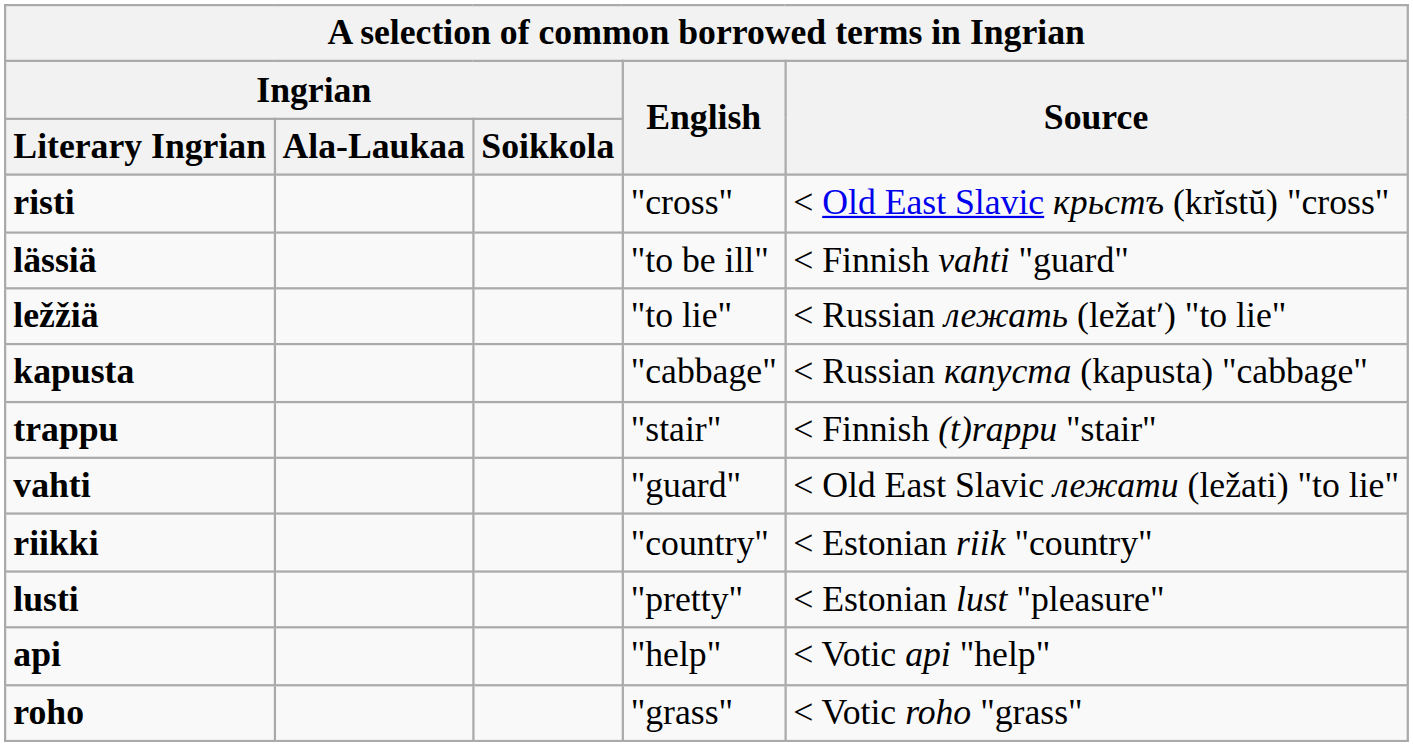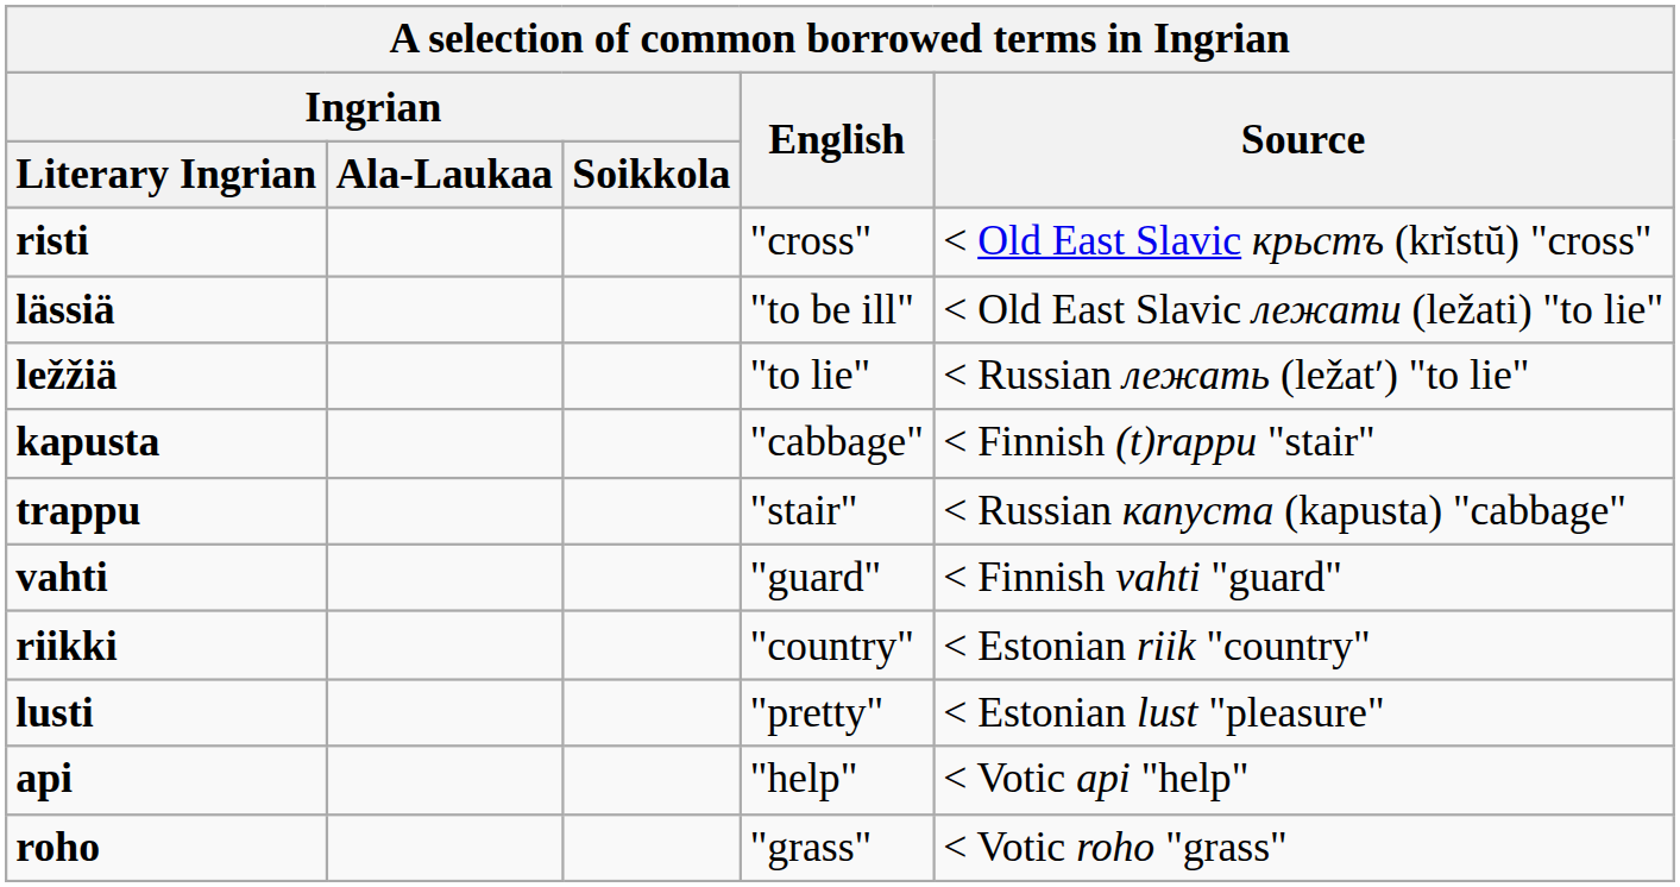lässiä | Source: < Finnish vahti "guard" -> < Old East Slavic лежати (ležati) "to lie"
kapusta | Source: < Russian капуста (kapusta) "cabbage" -> < Finnish (t)rappu "stair"
trappu | Source: < Finnish (t)rappu "stair" -> < Russian капуста (kapusta) "cabbage"
vahti | Source: < Old East Slavic лежати (ležati) "to lie" -> < Finnish vahti "guard"
